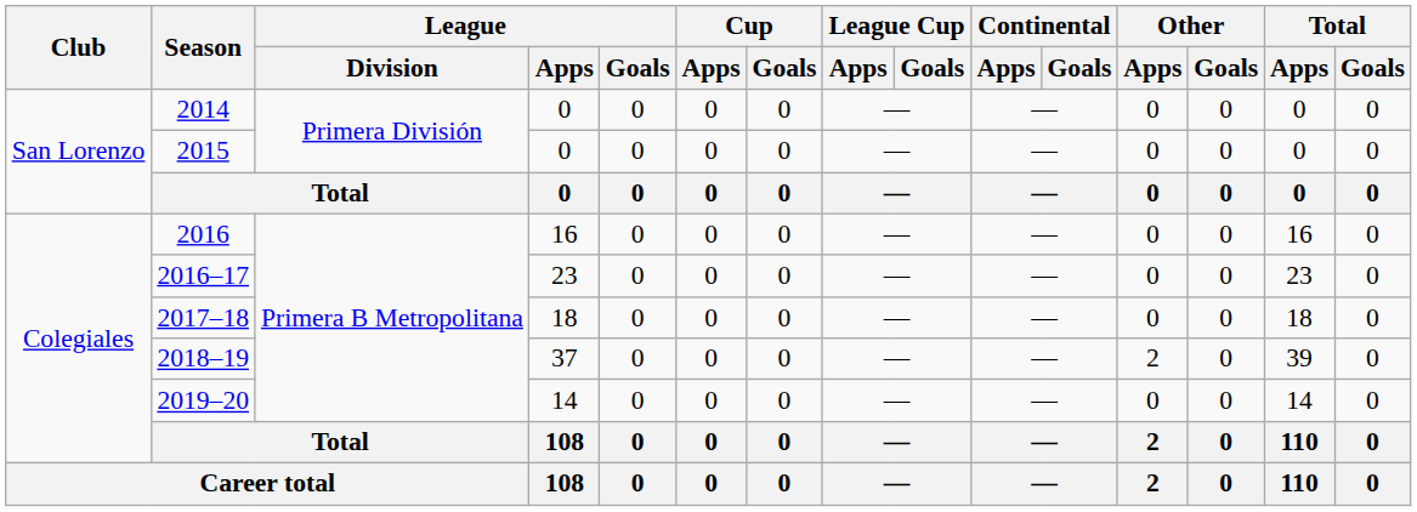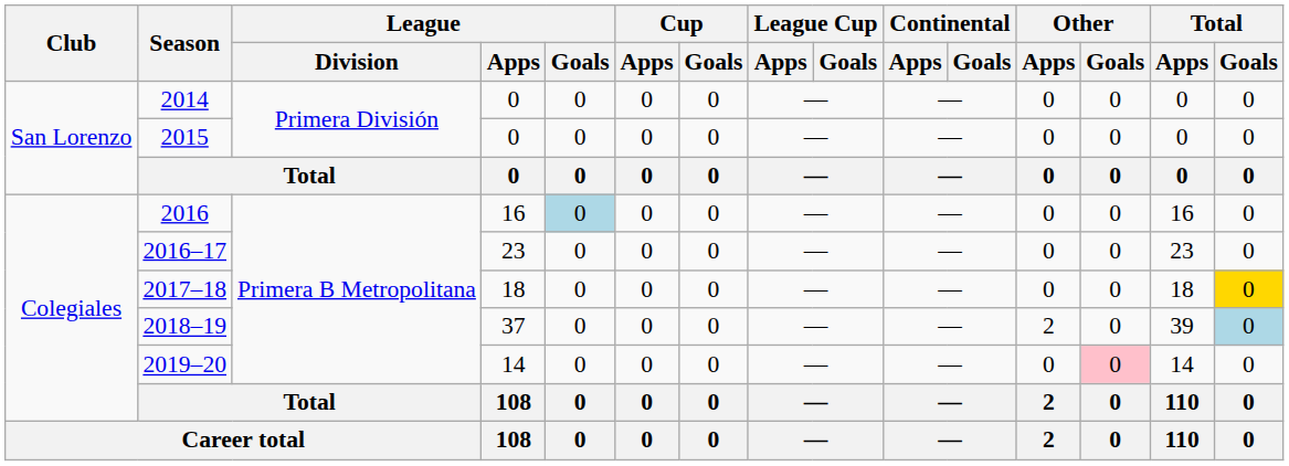2016 | League / Goals: no background -> lightblue background
2017–18 | Total / Goals: no background -> gold background
2018–19 | Total / Goals: no background -> lightblue background
2019–20 | Other / Goals: no background -> pink background
